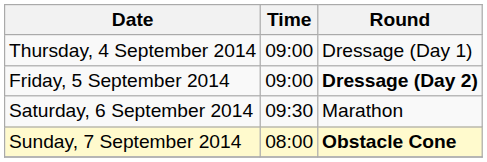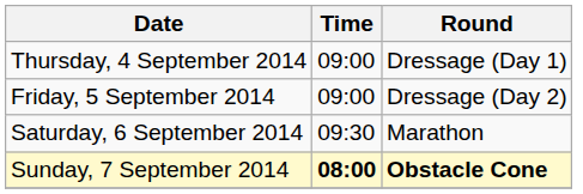Friday, 5 September 2014 | Round: bold -> normal
Sunday, 7 September 2014 | Time: normal -> bold
